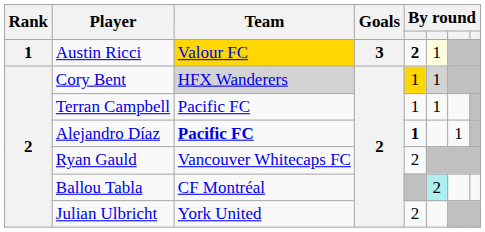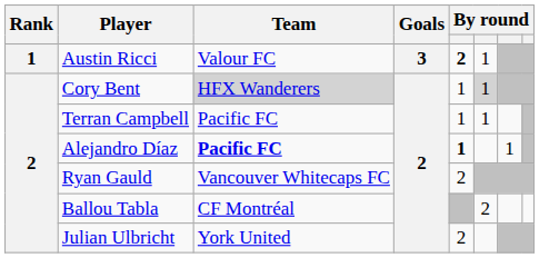Austin Ricci | Team: gold background -> no background
Austin Ricci | column 6: lightyellow background -> no background
Cory Bent | column 5: gold background -> no background
Ballou Tabla | column 6: paleturquoise background -> no background
